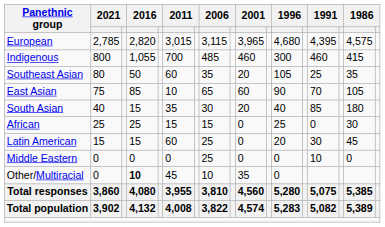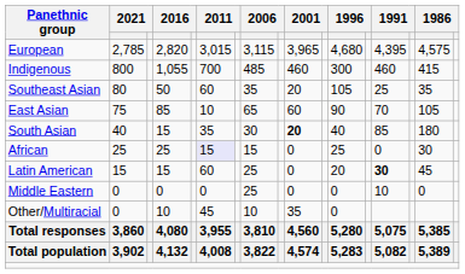South Asian | column 10: normal -> bold
African | column 6: no background -> lavender background
Latin American | column 14: normal -> bold
Other/Multiracial | column 4: bold -> normal
